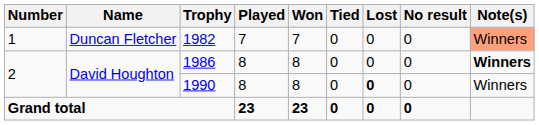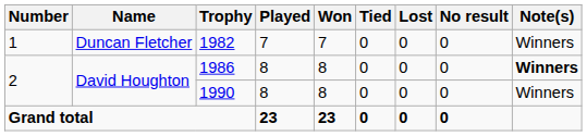1982 | Note(s): lightsalmon background -> no background
1990 | Lost: bold -> normal
